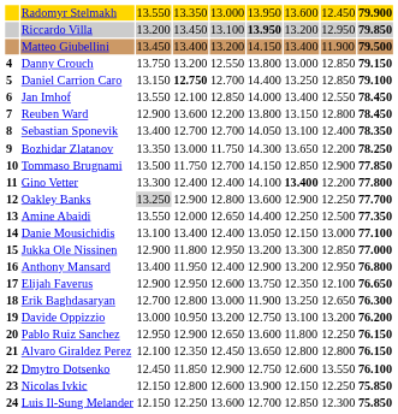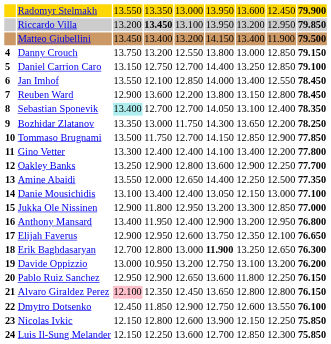Riccardo Villa | column 4: normal -> bold
Riccardo Villa | column 6: bold -> normal
Daniel Carrion Caro | column 4: bold -> normal
Sebastian Sponevik | column 3: no background -> paleturquoise background
Gino Vetter | column 7: bold -> normal
Oakley Banks | column 3: lightgrey background -> no background
Erik Baghdasaryan | column 6: normal -> bold
Alvaro Giraldez Perez | column 3: no background -> pink background
